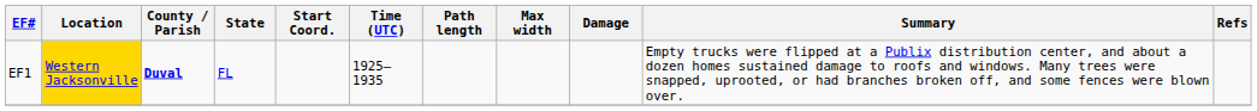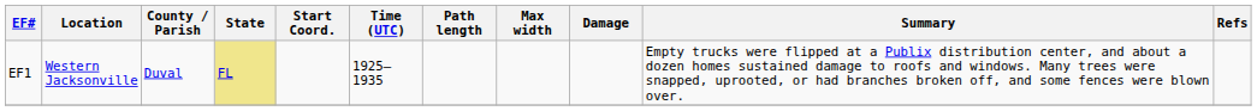EF1 | Location: gold background -> no background
EF1 | County / Parish: bold -> normal
EF1 | State: no background -> khaki background
